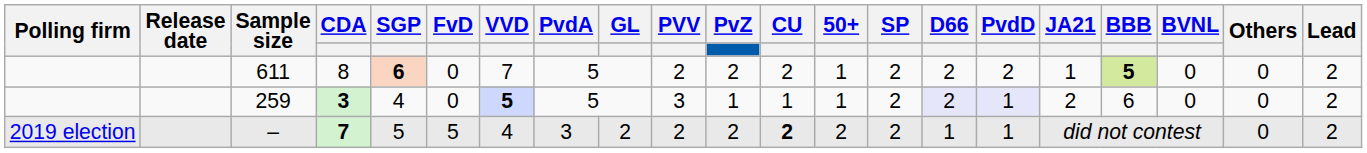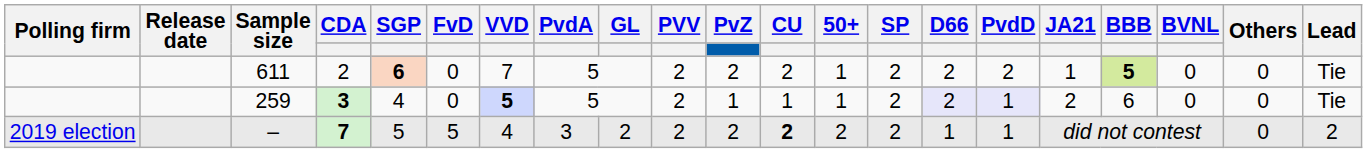611 | CDA: 8 -> 2
611 | Lead: 2 -> Tie
259 | PVV: 3 -> 2
259 | Lead: 2 -> Tie
